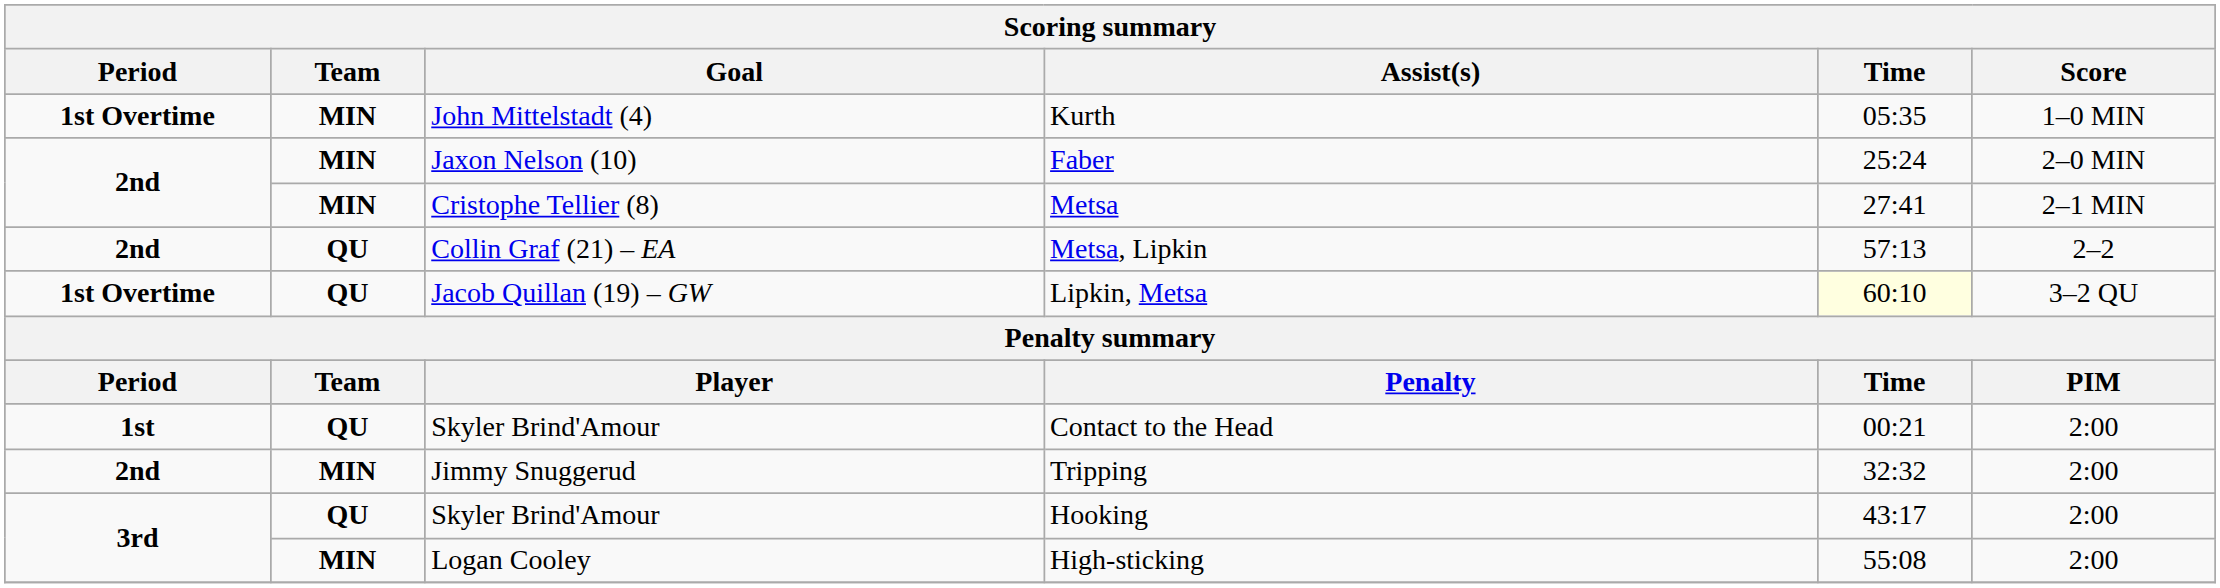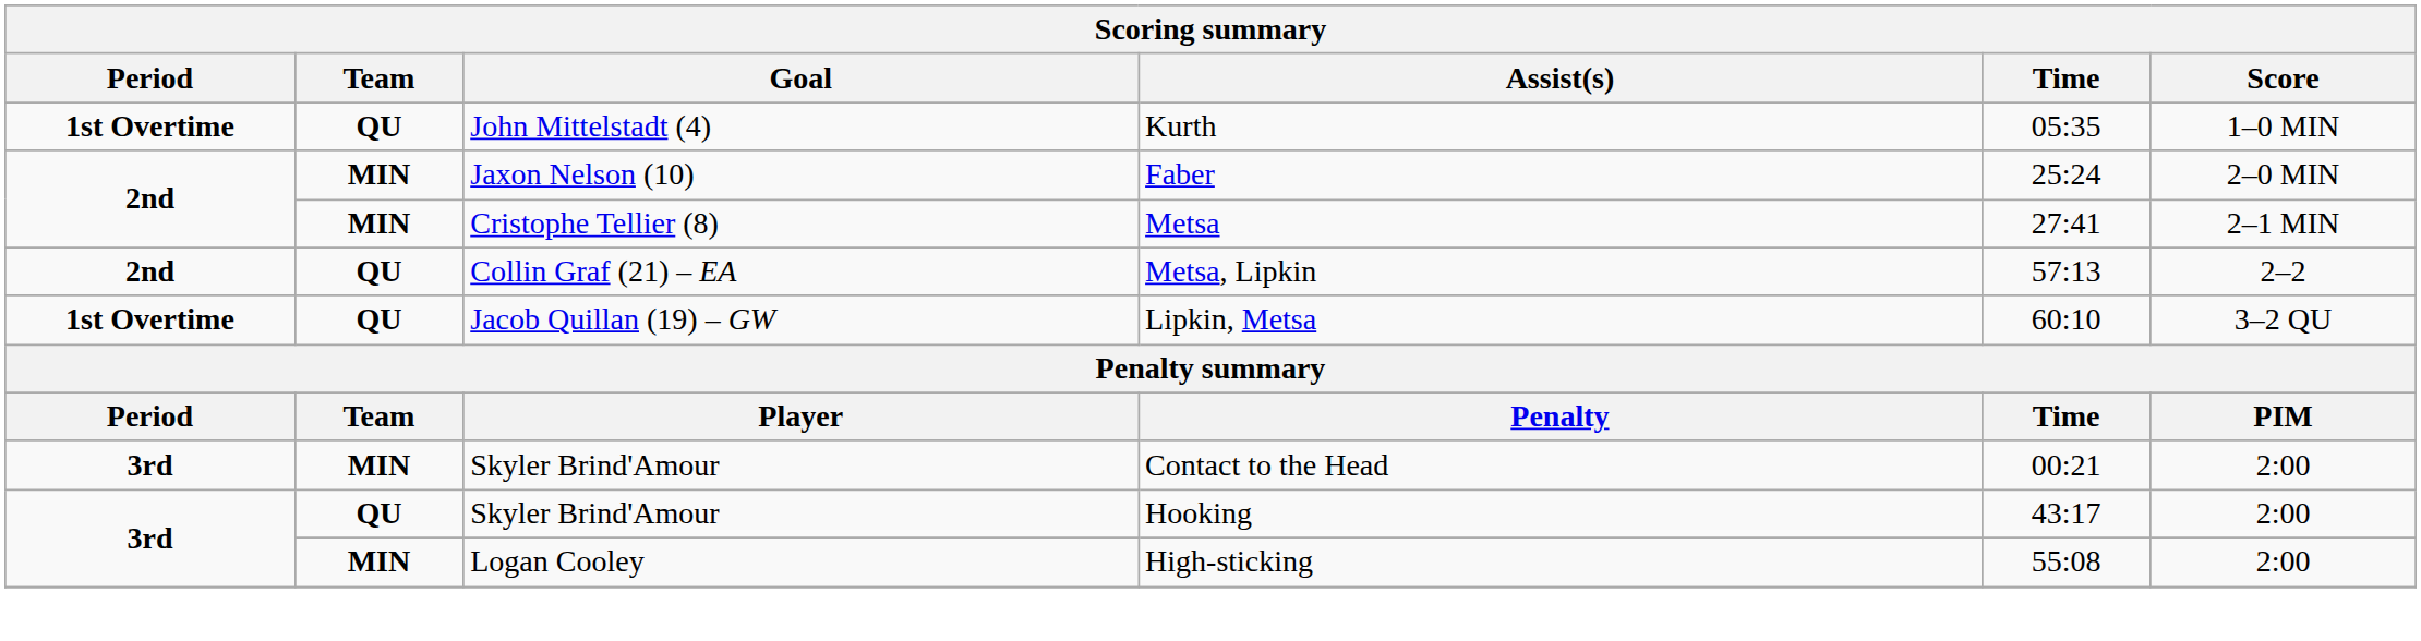Kurth | Team: MIN -> QU
Lipkin, Metsa | Time: lightyellow background -> no background
Contact to the Head | Period: 1st -> 3rd
Contact to the Head | Team: QU -> MIN
- row: 2nd | MIN | Jimmy Snuggerud | Tripping | 32:32 | 2:00
